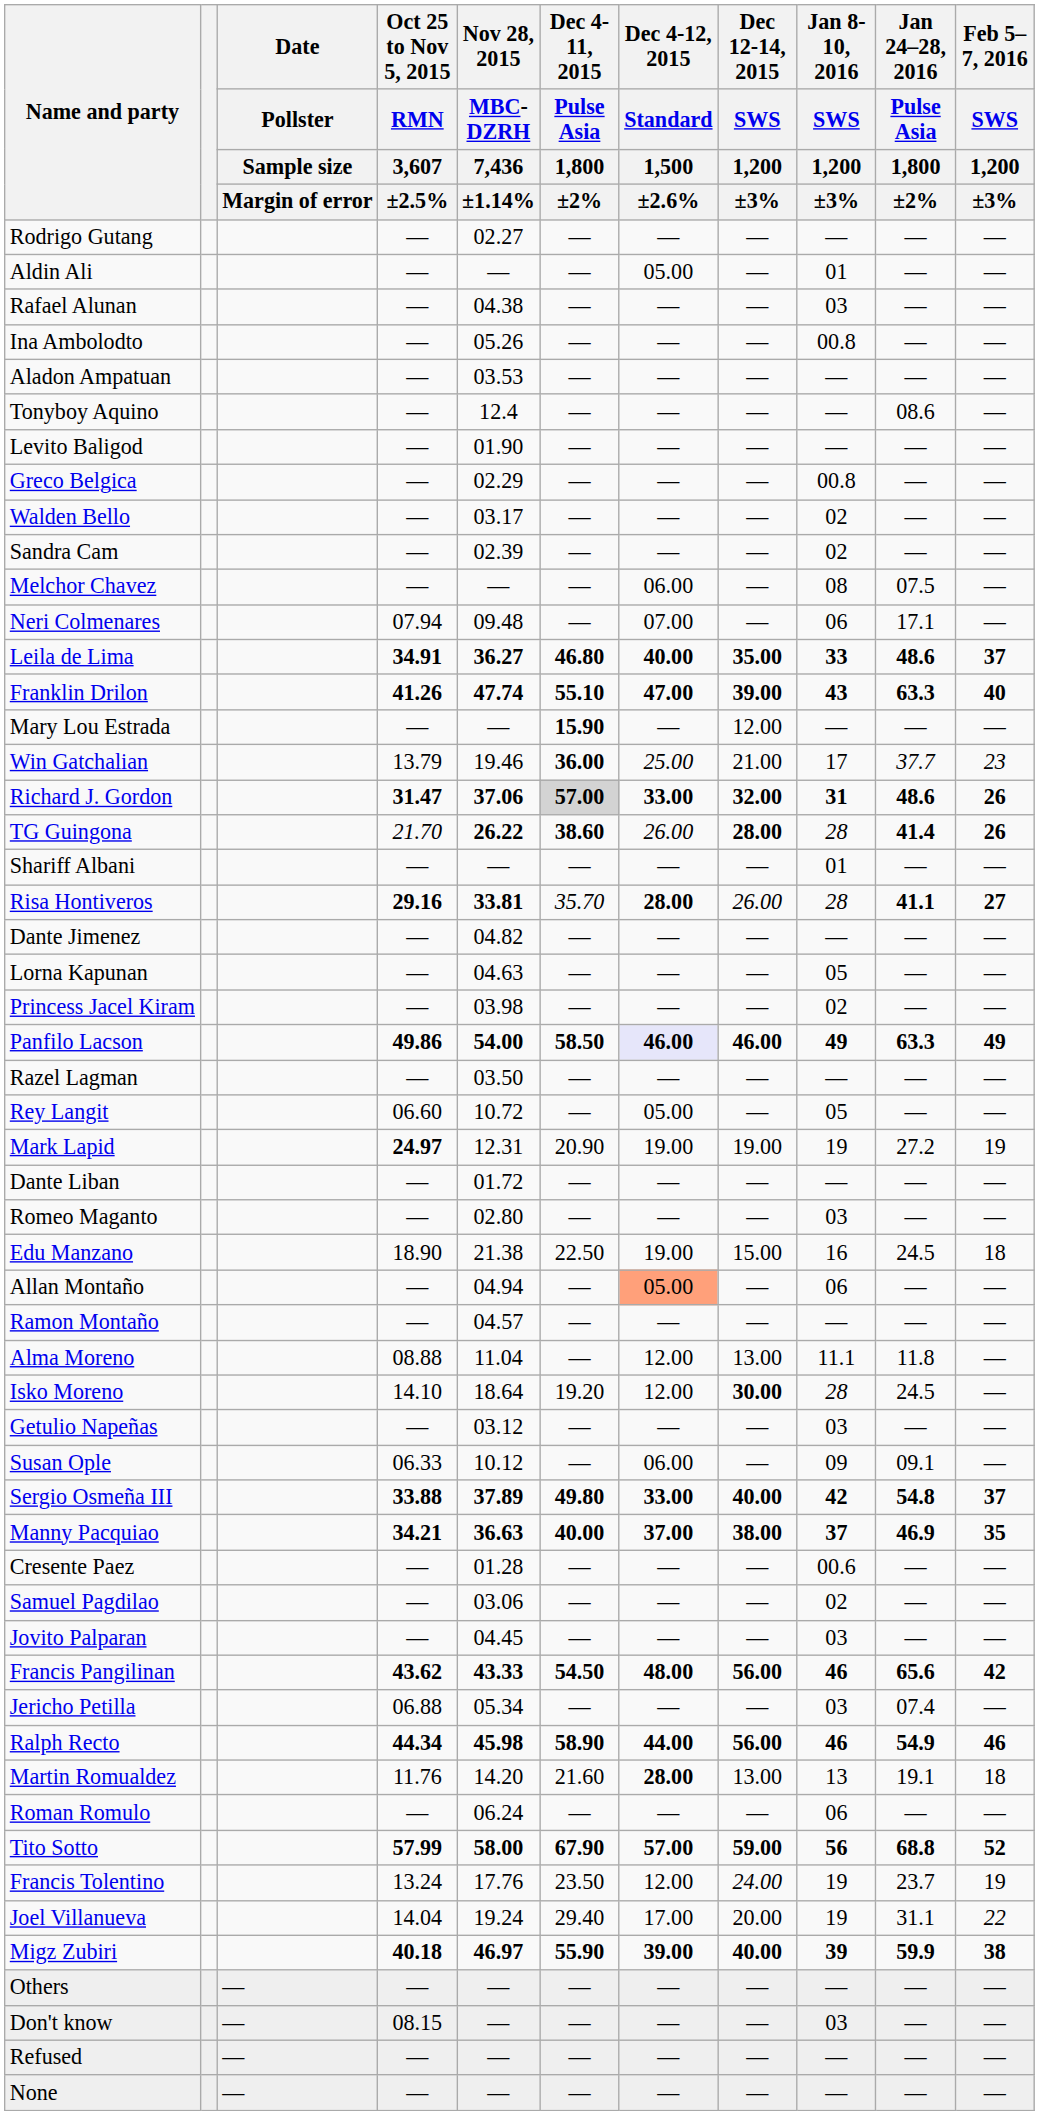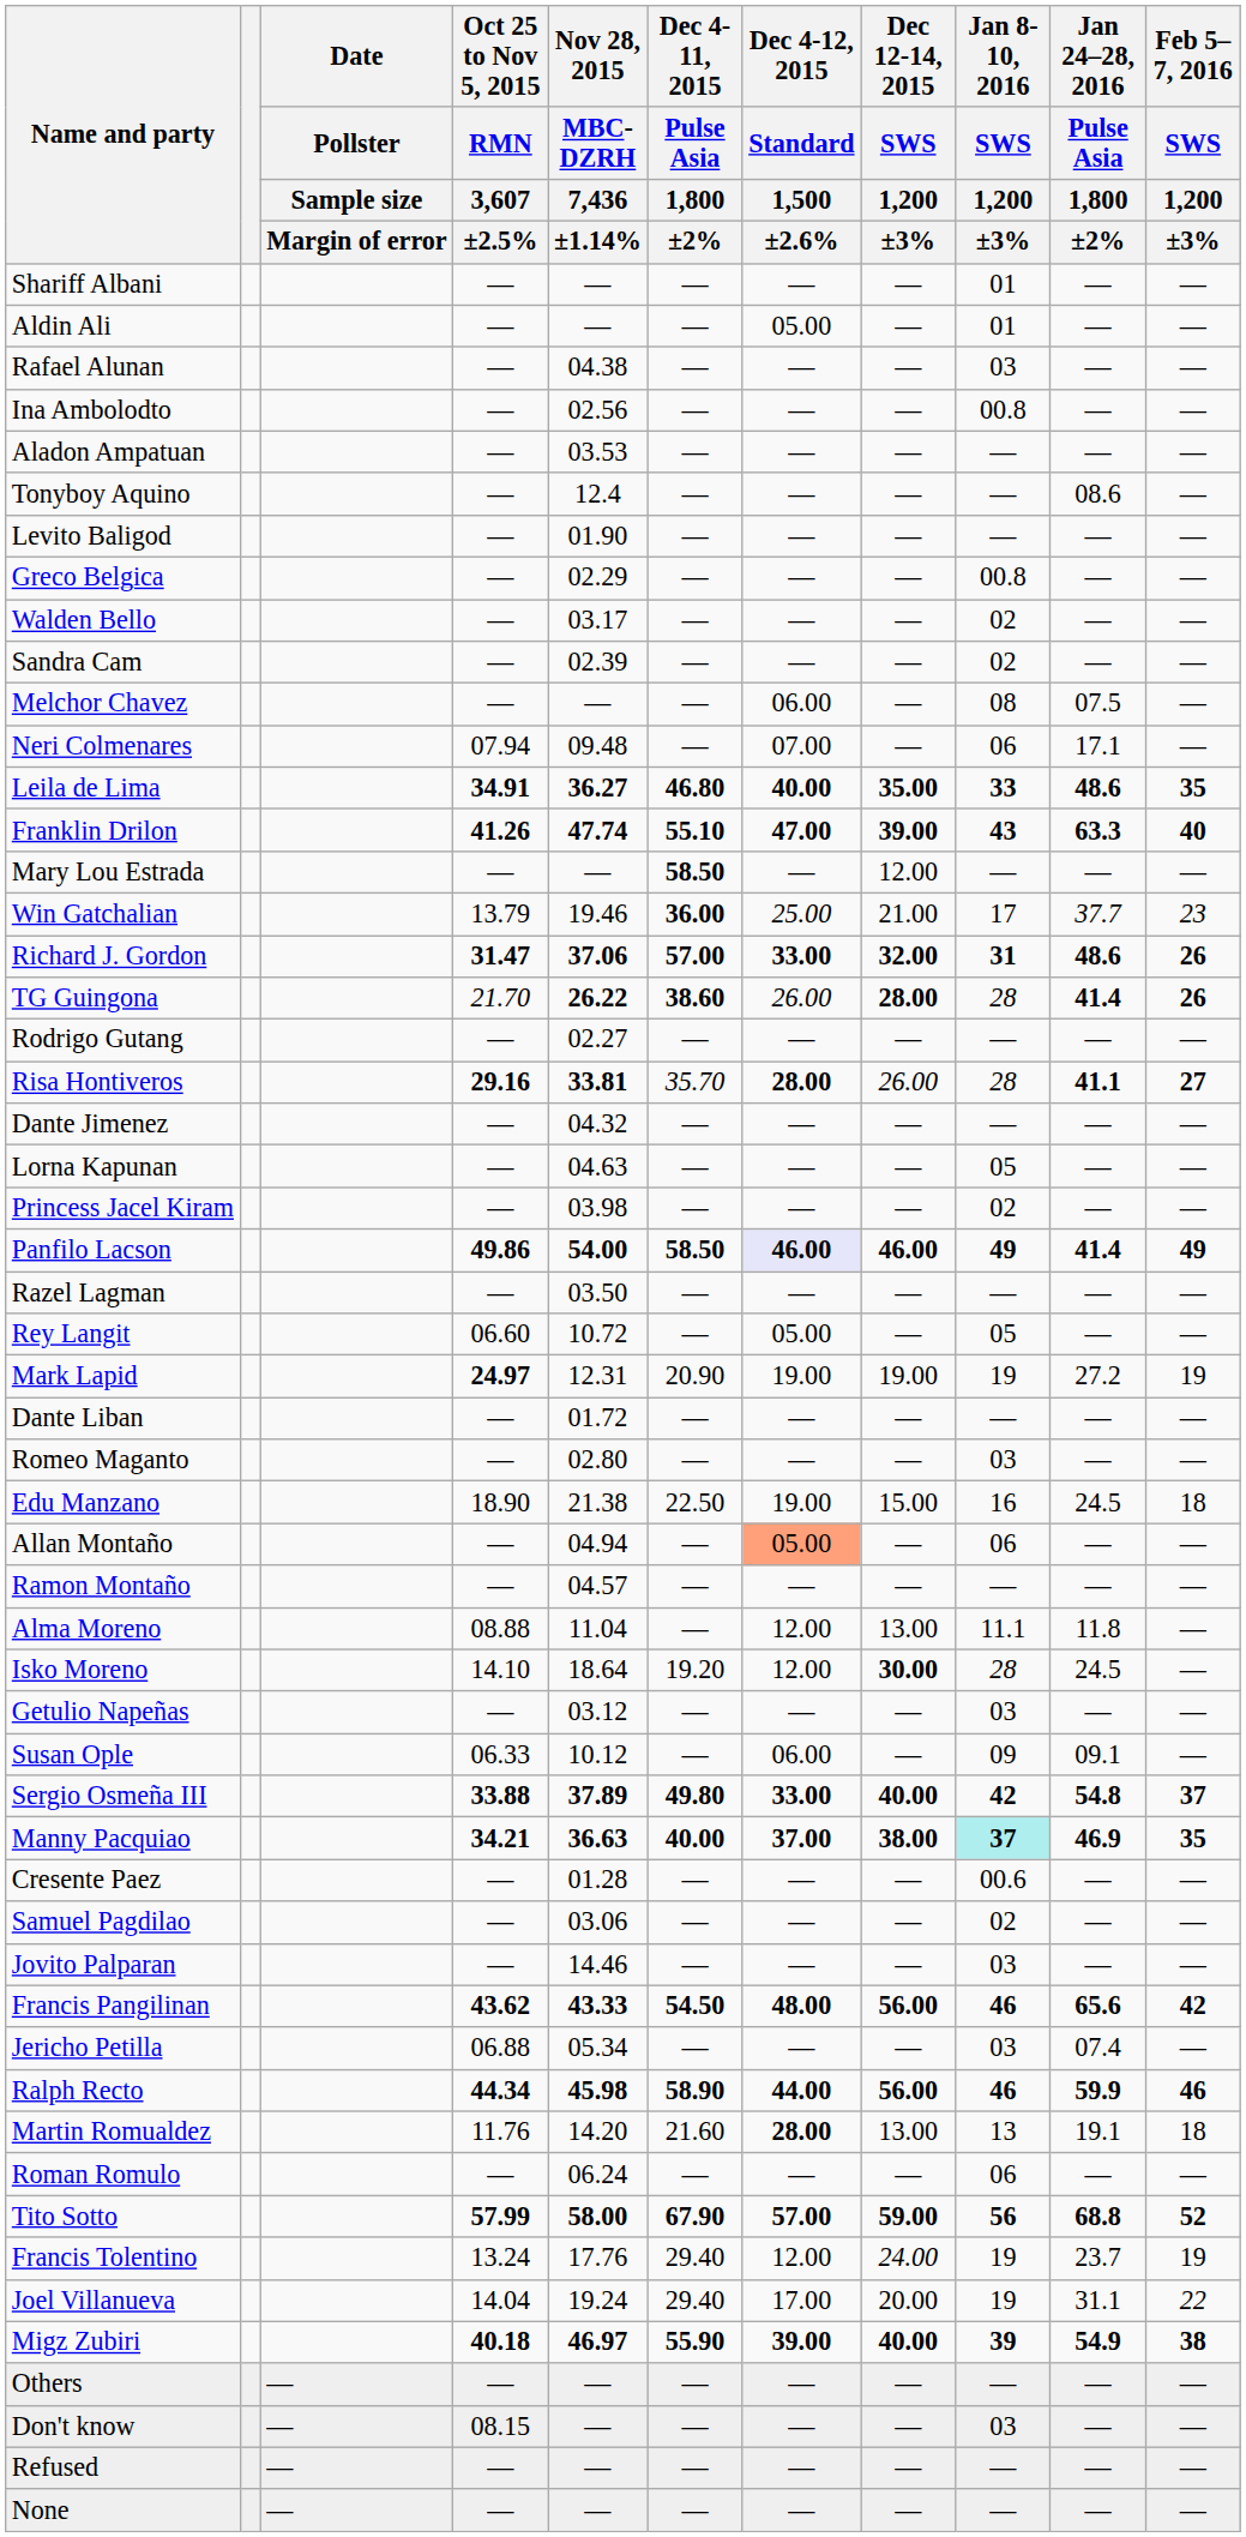rows swapped: Shariff Albani <-> Rodrigo Gutang
Ina Ambolodto | Nov 28, 2015 / MBC-DZRH / 7,436 / ±1.14%: 05.26 -> 02.56
Leila de Lima | Feb 5–7, 2016 / SWS / 1,200 / ±3%: 37 -> 35
Mary Lou Estrada | Dec 4-11, 2015 / Pulse Asia / 1,800 / ±2%: 15.90 -> 58.50
Richard J. Gordon | Dec 4-11, 2015 / Pulse Asia / 1,800 / ±2%: lightgrey background -> no background
Dante Jimenez | Nov 28, 2015 / MBC-DZRH / 7,436 / ±1.14%: 04.82 -> 04.32
Panfilo Lacson | Jan 24–28, 2016 / Pulse Asia / 1,800 / ±2%: 63.3 -> 41.4
Manny Pacquiao | Jan 8-10, 2016 / SWS / 1,200 / ±3%: no background -> paleturquoise background
Jovito Palparan | Nov 28, 2015 / MBC-DZRH / 7,436 / ±1.14%: 04.45 -> 14.46
Ralph Recto | Jan 24–28, 2016 / Pulse Asia / 1,800 / ±2%: 54.9 -> 59.9
Francis Tolentino | Dec 4-11, 2015 / Pulse Asia / 1,800 / ±2%: 23.50 -> 29.40
Migz Zubiri | Jan 24–28, 2016 / Pulse Asia / 1,800 / ±2%: 59.9 -> 54.9
